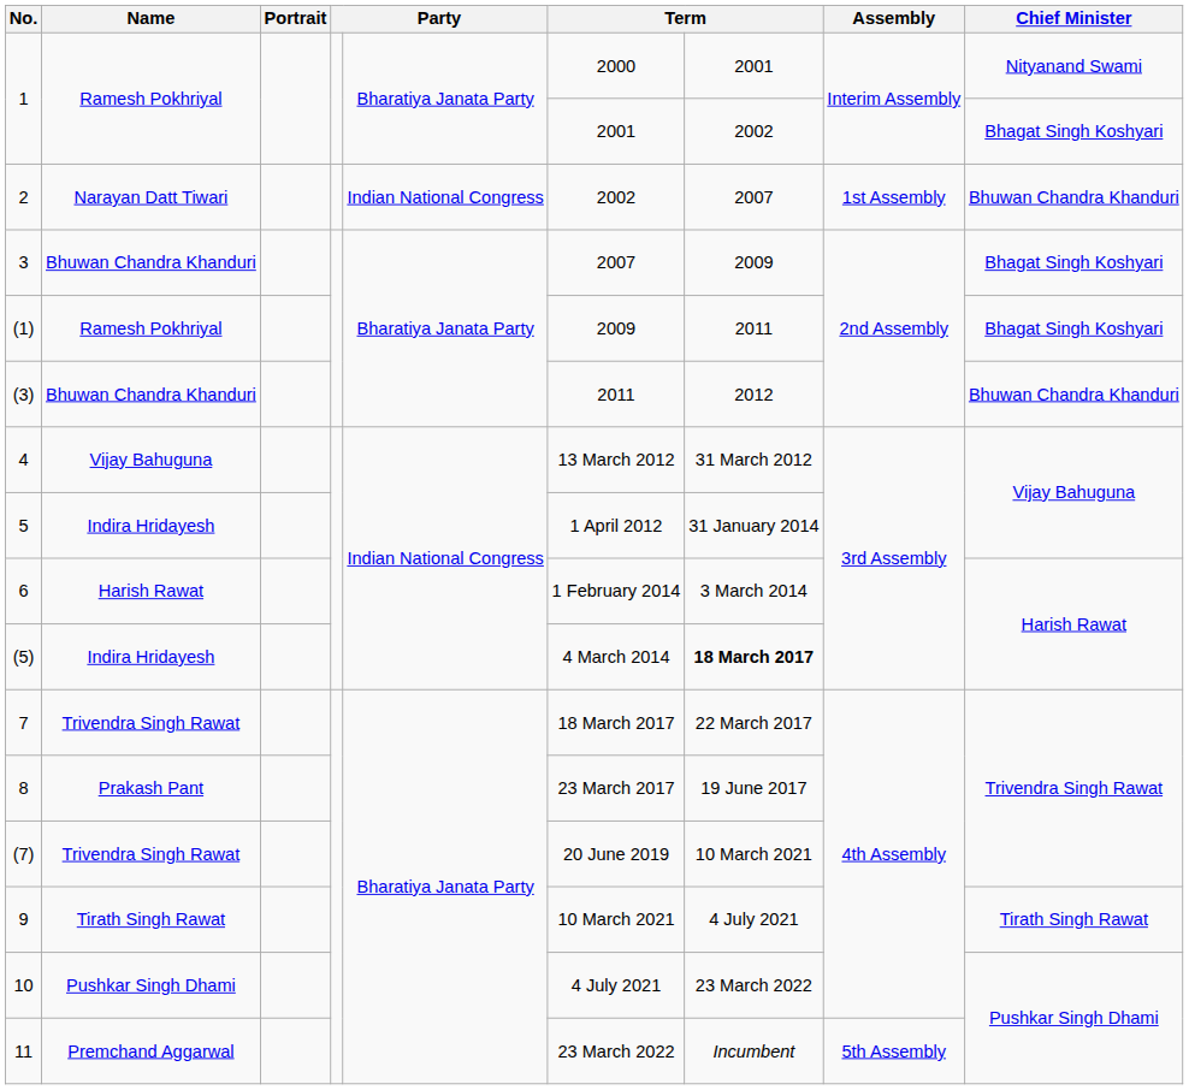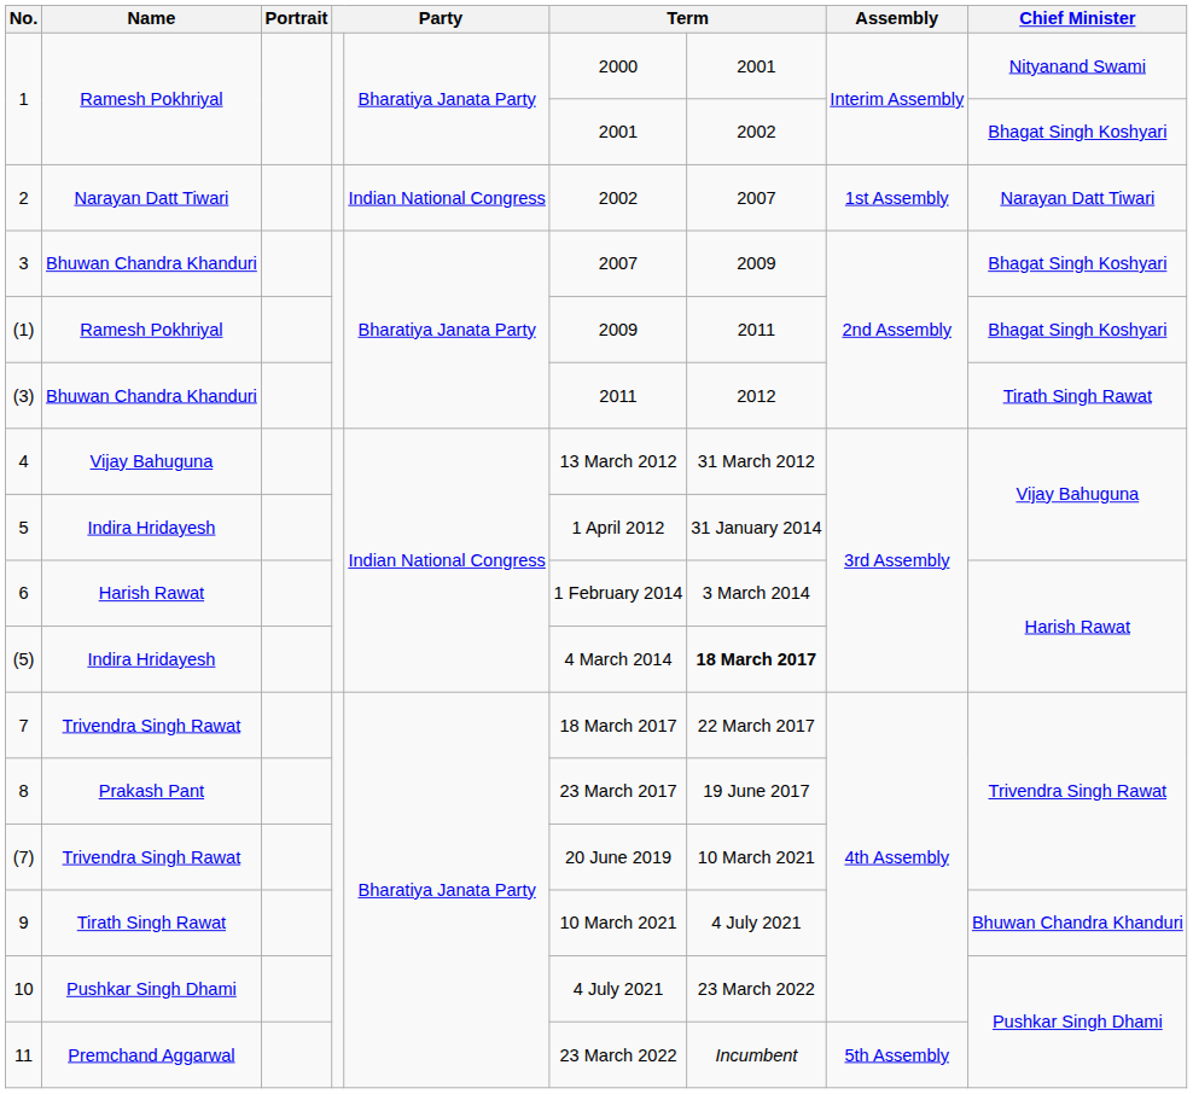2 | Chief Minister: Bhuwan Chandra Khanduri -> Narayan Datt Tiwari
(3) | Chief Minister: Bhuwan Chandra Khanduri -> Tirath Singh Rawat
9 | Chief Minister: Tirath Singh Rawat -> Bhuwan Chandra Khanduri
